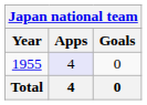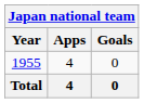1955 | Apps: lavender background -> no background
